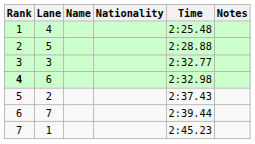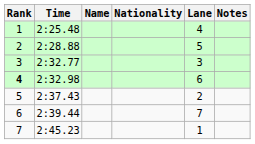columns swapped: Lane <-> Time
